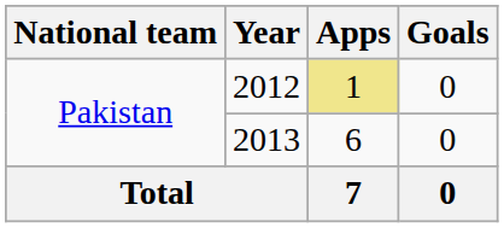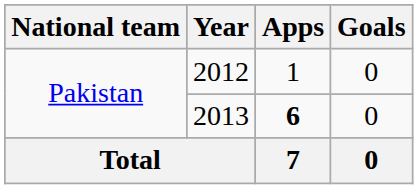2012 | Apps: khaki background -> no background
2013 | Apps: normal -> bold
